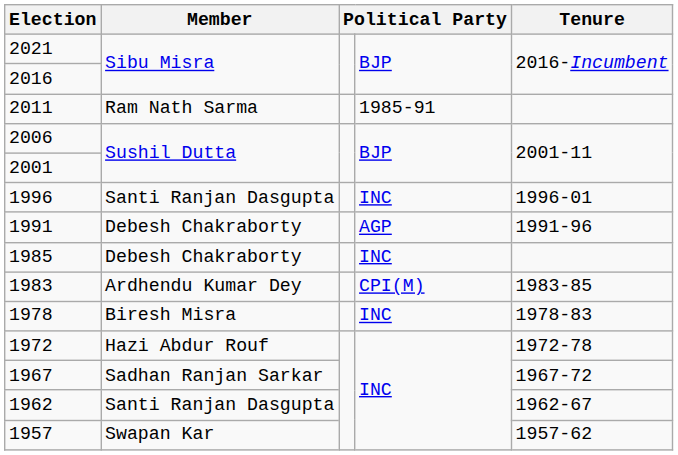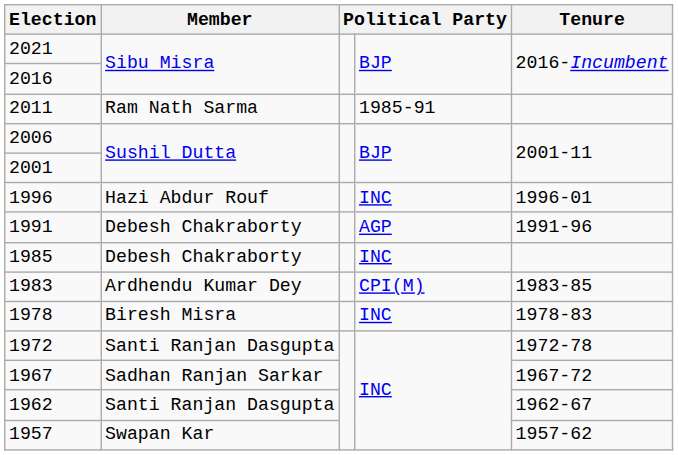1996 | Member: Santi Ranjan Dasgupta -> Hazi Abdur Rouf
1972 | Member: Hazi Abdur Rouf -> Santi Ranjan Dasgupta
